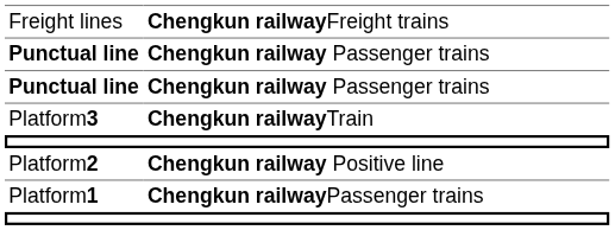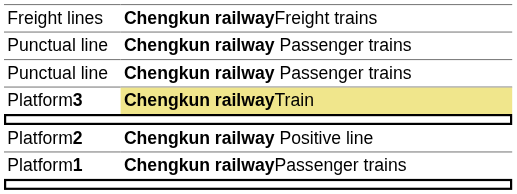row 2 | column 1: bold -> normal
row 3 | column 1: bold -> normal
row 4 | column 2: no background -> khaki background
